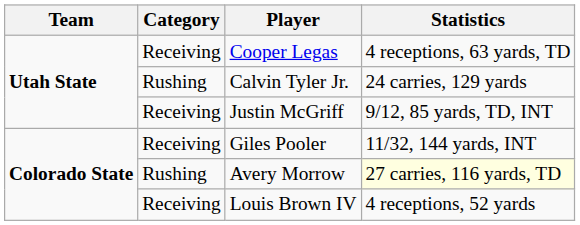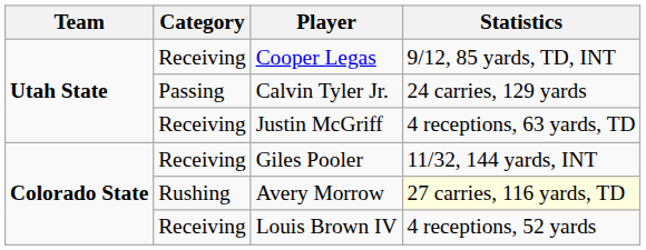Cooper Legas | Statistics: 4 receptions, 63 yards, TD -> 9/12, 85 yards, TD, INT
Calvin Tyler Jr. | Category: Rushing -> Passing
Justin McGriff | Statistics: 9/12, 85 yards, TD, INT -> 4 receptions, 63 yards, TD
